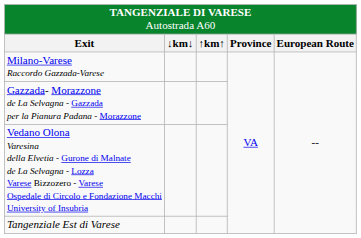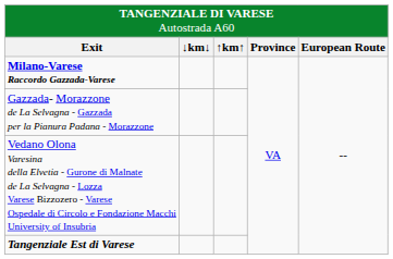Milano-Varese Raccordo Gazzada-Varese | column 1: normal -> bold
Tangenziale Est di Varese | column 1: normal -> bold
